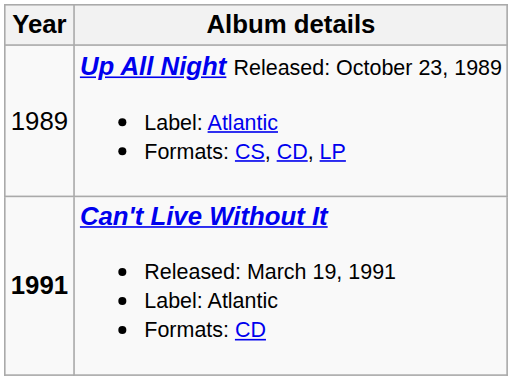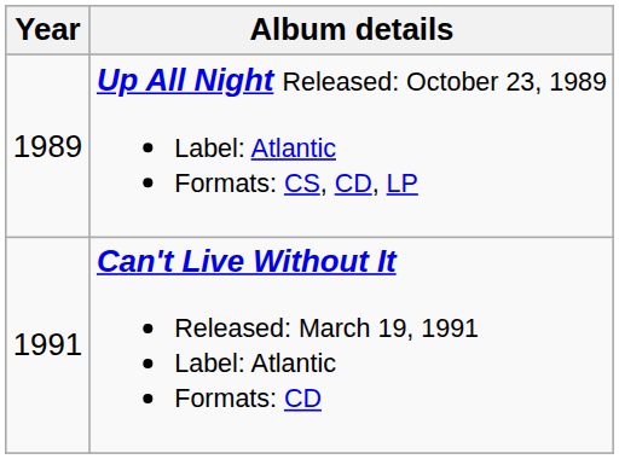row 3 | Year: bold -> normal
